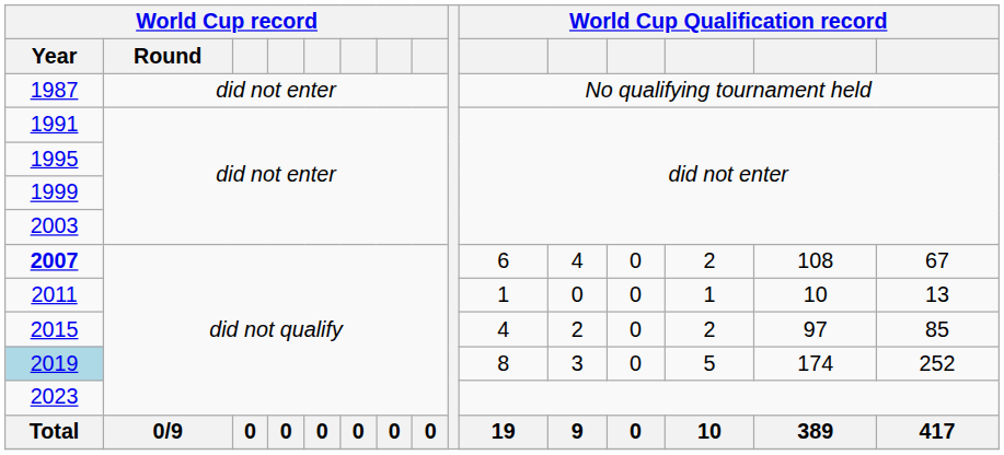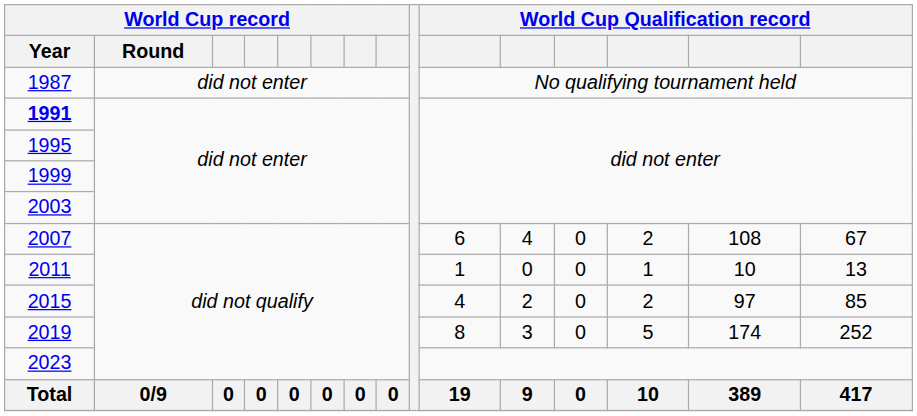1991 | World Cup record / Year: normal -> bold
2007 | World Cup record / Year: bold -> normal
2019 | World Cup record / Year: lightblue background -> no background
